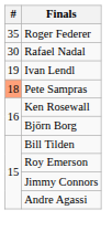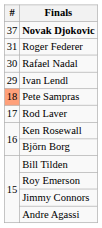+ row: 37 | Novak Djokovic
Roger Federer | #: 35 -> 31
Ivan Lendl | #: 19 -> 29
+ row: 17 | Rod Laver
